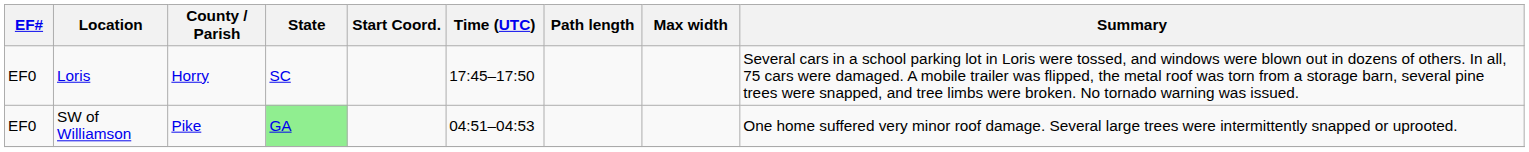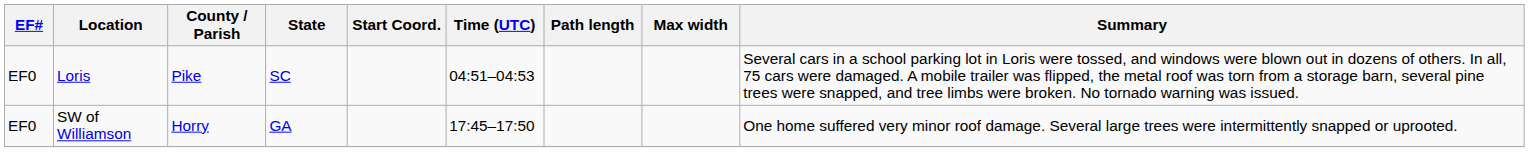Loris | County / Parish: Horry -> Pike
Loris | Time (UTC): 17:45–17:50 -> 04:51–04:53
SW of Williamson | County / Parish: Pike -> Horry
SW of Williamson | State: lightgreen background -> no background
SW of Williamson | Time (UTC): 04:51–04:53 -> 17:45–17:50
